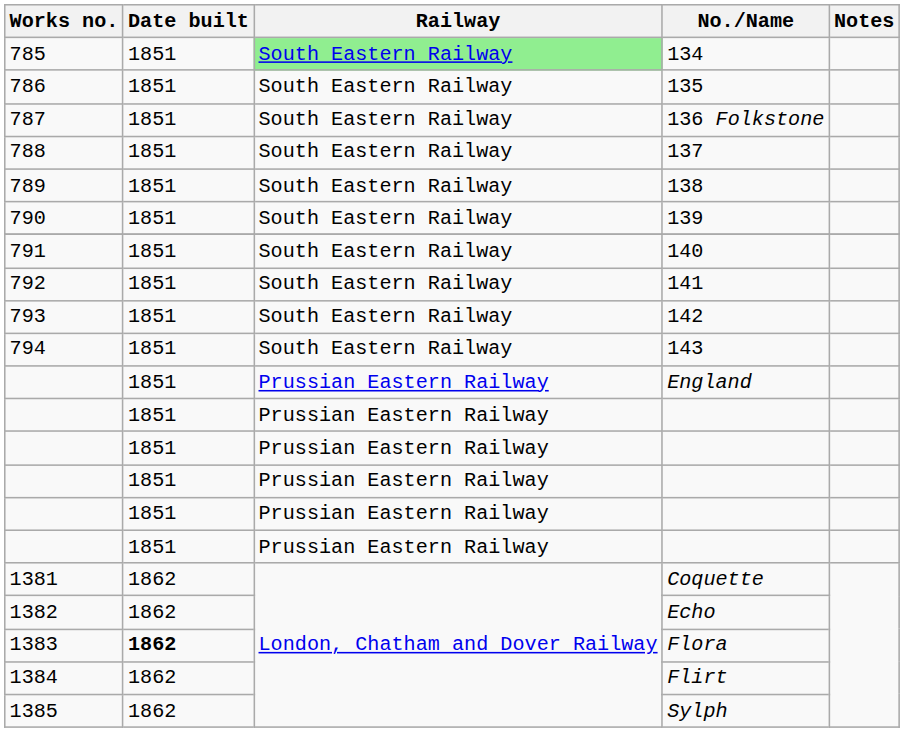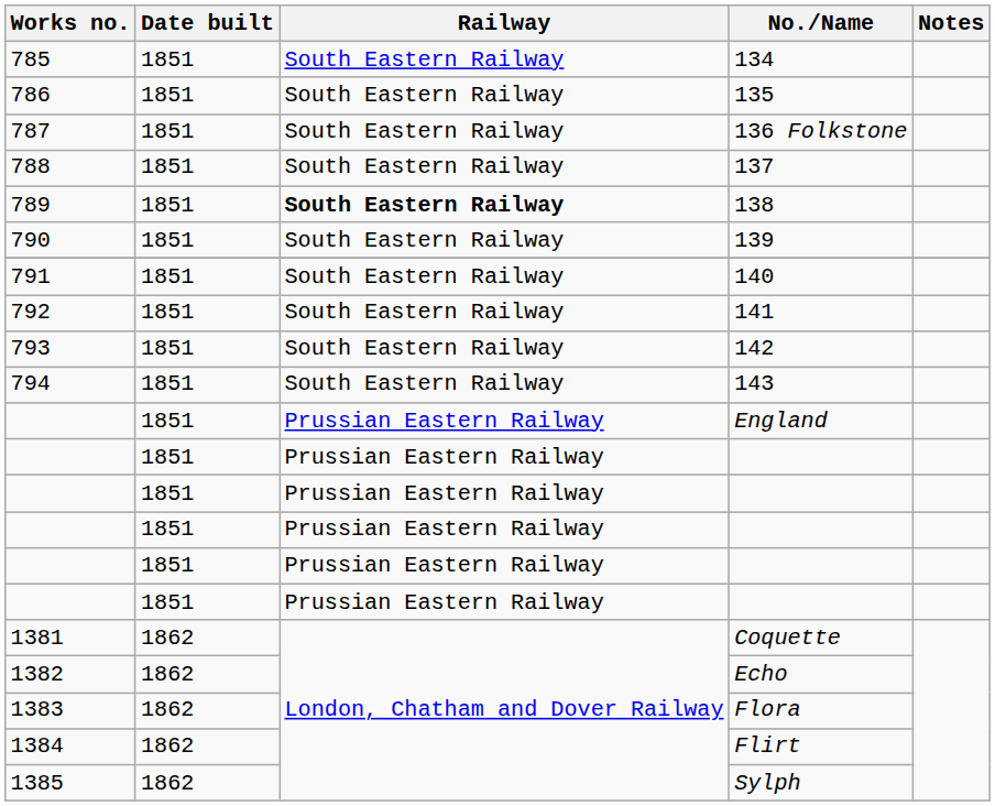134 | Railway: lightgreen background -> no background
138 | Railway: normal -> bold
Flora | Date built: bold -> normal
